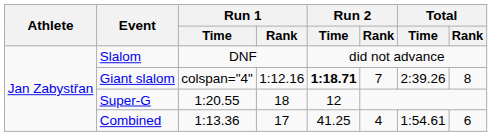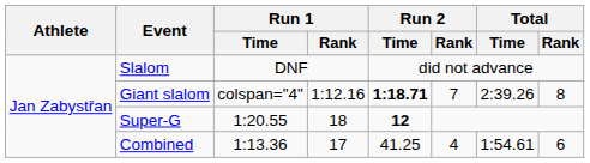Super-G | Run 2 / Time: normal -> bold
